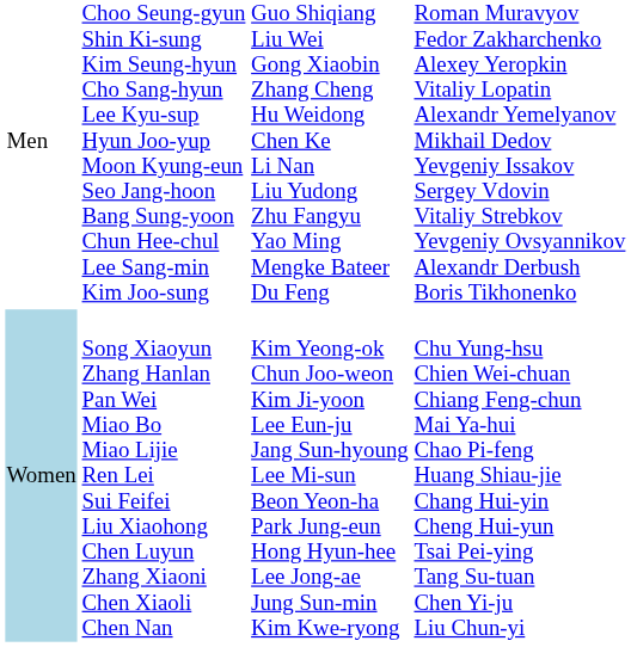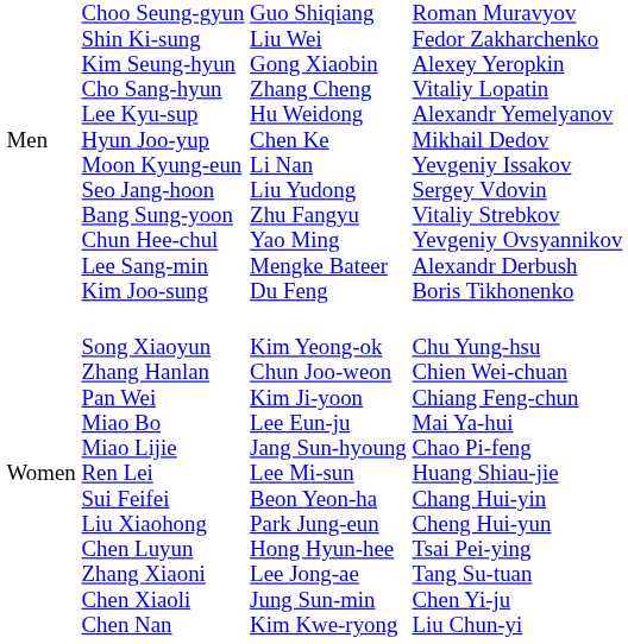Women | column 1: lightblue background -> no background
